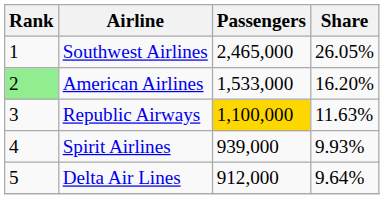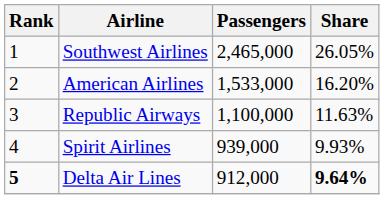American Airlines | Rank: lightgreen background -> no background
Republic Airways | Passengers: gold background -> no background
Delta Air Lines | Rank: normal -> bold
Delta Air Lines | Share: normal -> bold
